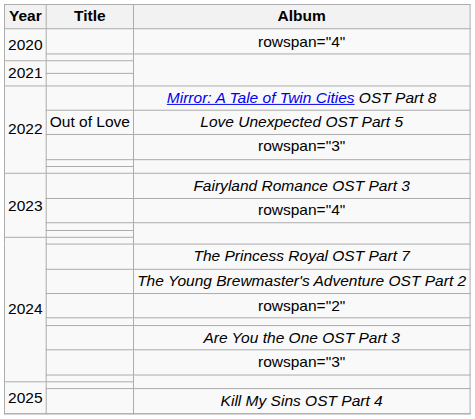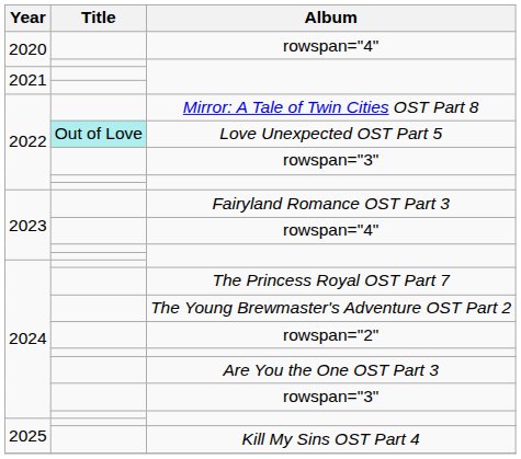Love Unexpected OST Part 5 | Title: no background -> paleturquoise background
